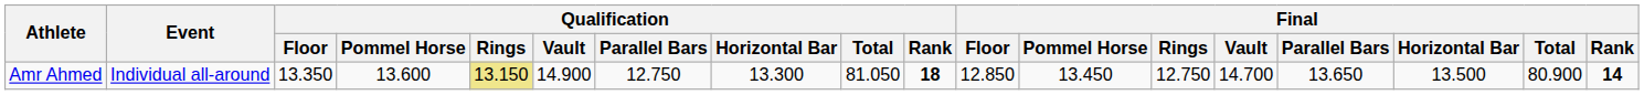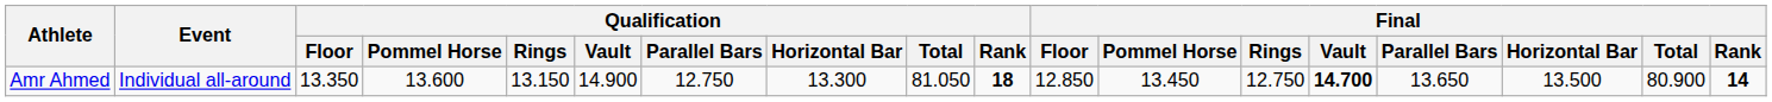row 3 | Qualification / Rings: khaki background -> no background
row 3 | Final / Vault: normal -> bold
